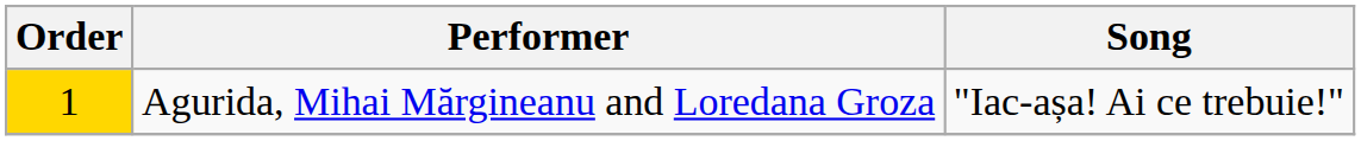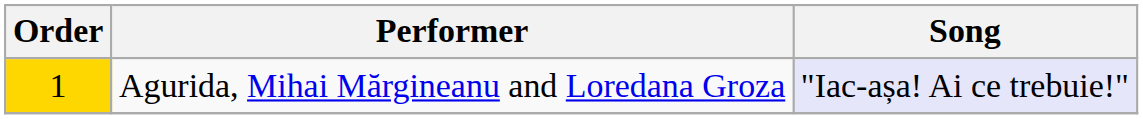Agurida, Mihai Mărgineanu and Loredana Groza | Song: no background -> lavender background
